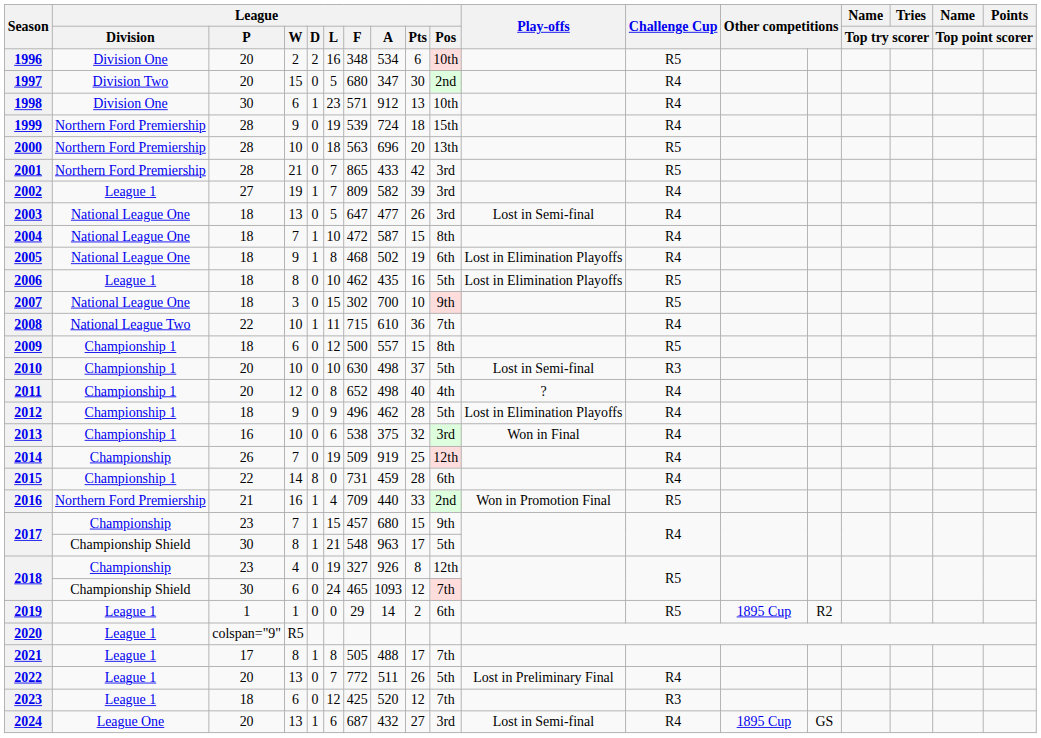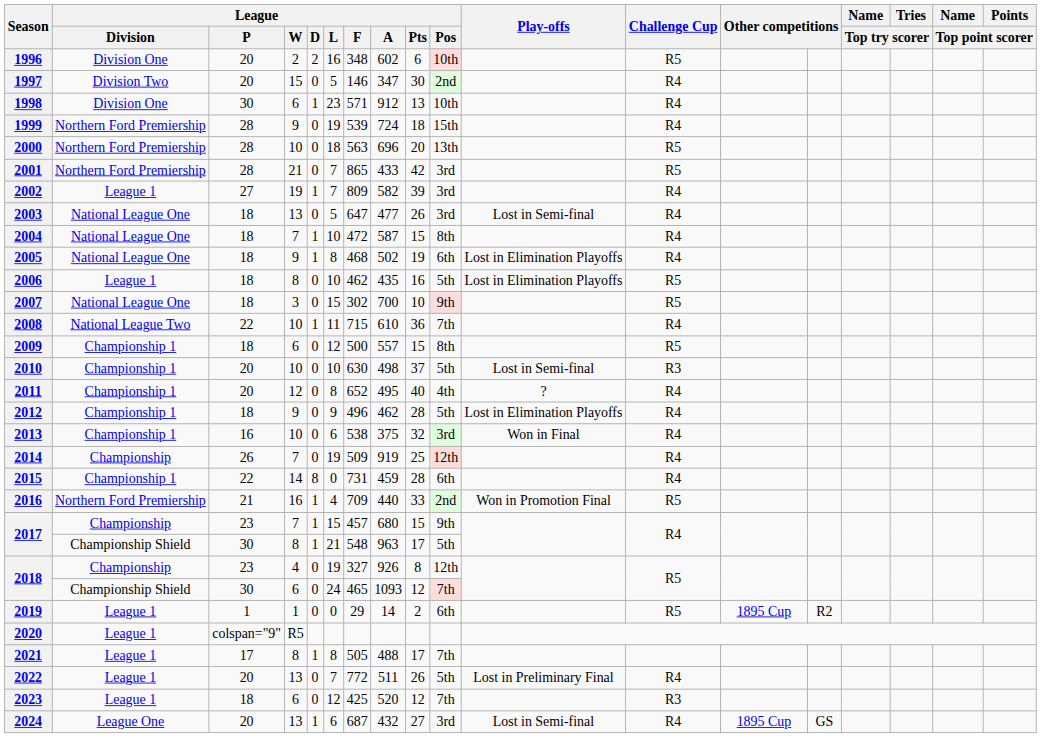1996 | League / A: 534 -> 602
1997 | League / F: 680 -> 146
2011 | League / A: 498 -> 495
